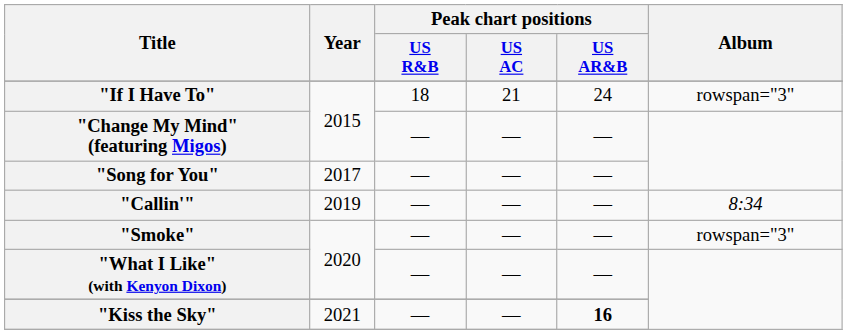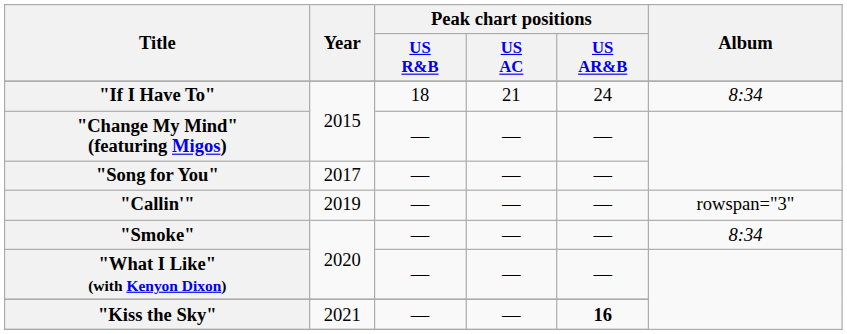"If I Have To" | Album: rowspan="3" -> 8:34
"Callin'" | Album: 8:34 -> rowspan="3"
"Smoke" | Album: rowspan="3" -> 8:34
